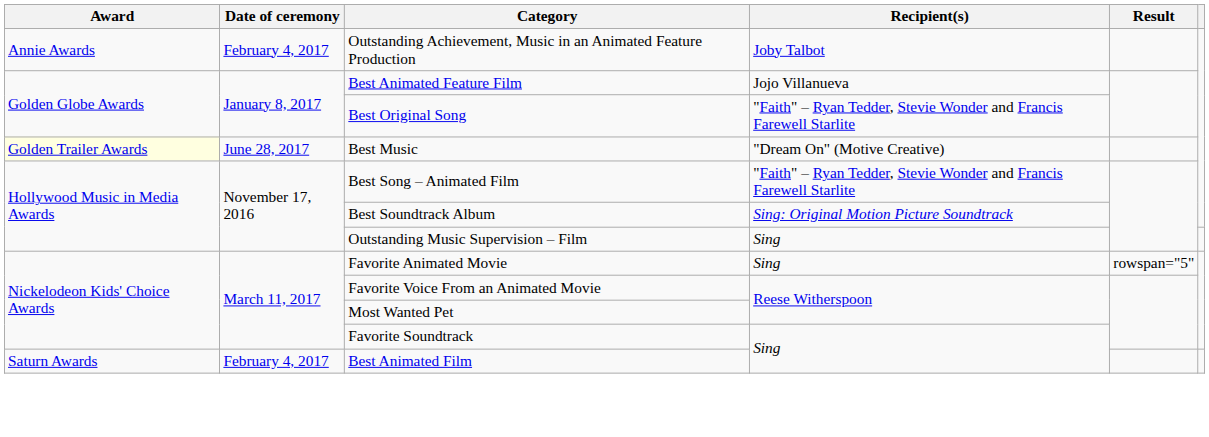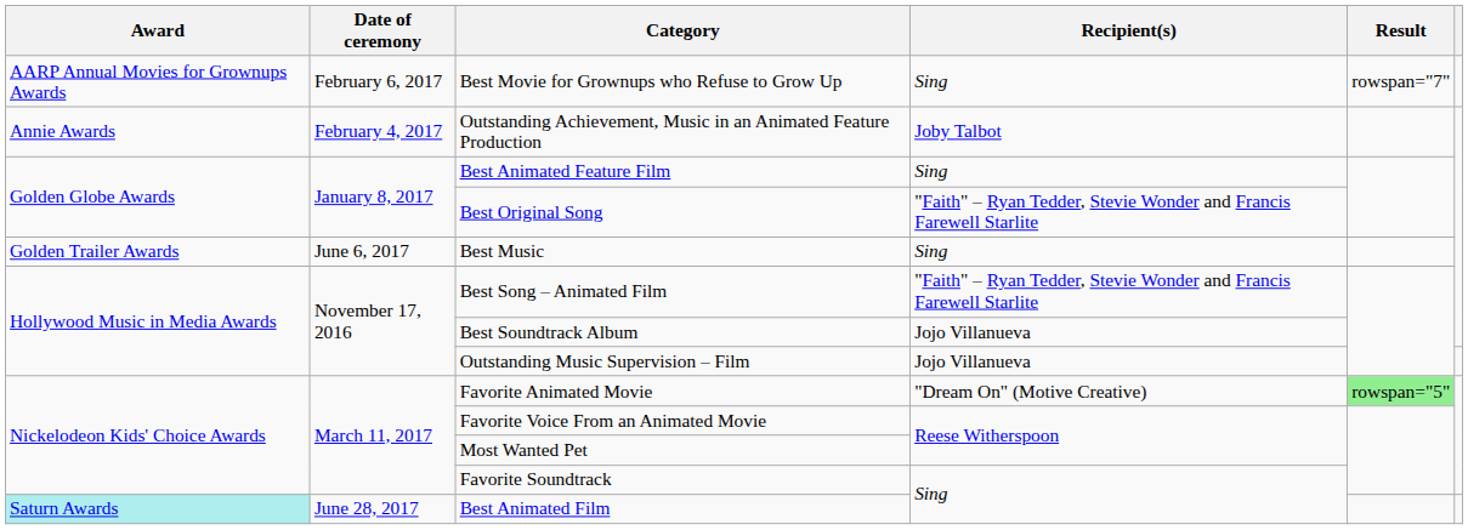+ row: AARP Annual Movies for Grownups Awards | February 6, 2017 | Best Movie for Grownups who Refuse to Grow Up | Sing | rowspan="7"
Best Animated Feature Film | Recipient(s): Jojo Villanueva -> Sing
Best Music | Award: lightyellow background -> no background
Best Music | Date of ceremony: June 28, 2017 -> June 6, 2017
Best Music | Recipient(s): "Dream On" (Motive Creative) -> Sing
Best Soundtrack Album | Recipient(s): Sing: Original Motion Picture Soundtrack -> Jojo Villanueva
Outstanding Music Supervision – Film | Recipient(s): Sing -> Jojo Villanueva
Favorite Animated Movie | Recipient(s): Sing -> "Dream On" (Motive Creative)
Favorite Animated Movie | Result: no background -> lightgreen background
Best Animated Film | Award: no background -> paleturquoise background
Best Animated Film | Date of ceremony: February 4, 2017 -> June 28, 2017
